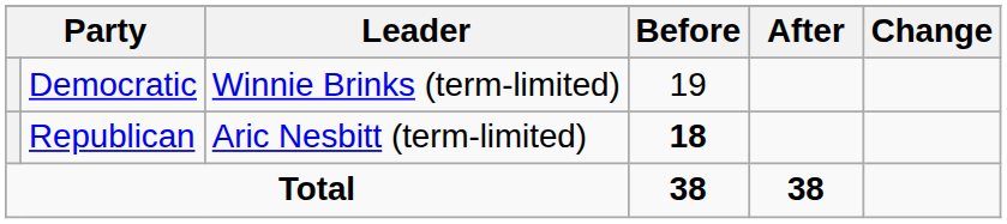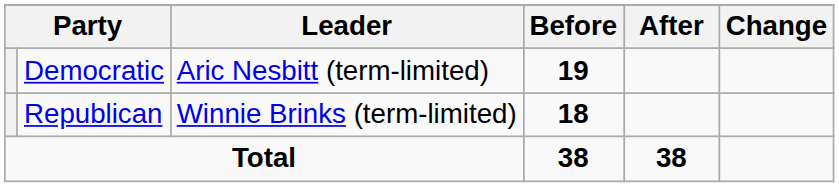Democratic | Leader: Winnie Brinks (term-limited) -> Aric Nesbitt (term-limited)
Democratic | Before: normal -> bold
Republican | Leader: Aric Nesbitt (term-limited) -> Winnie Brinks (term-limited)
